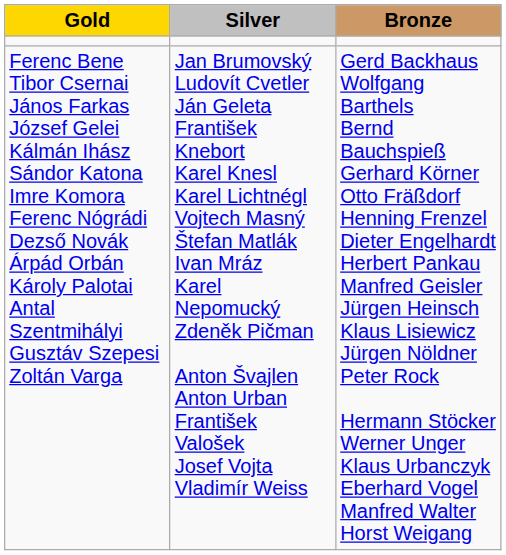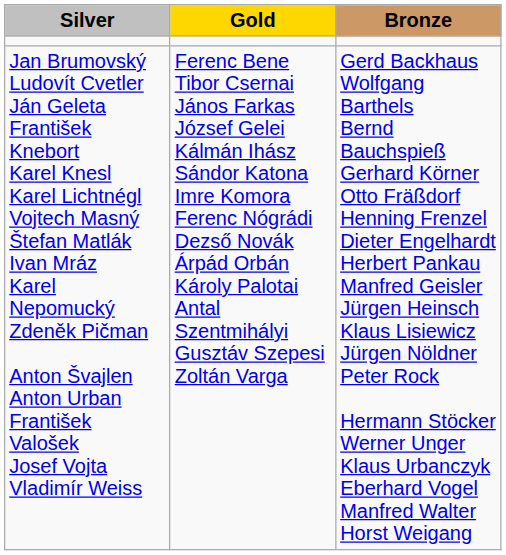columns swapped: Gold <-> Silver
